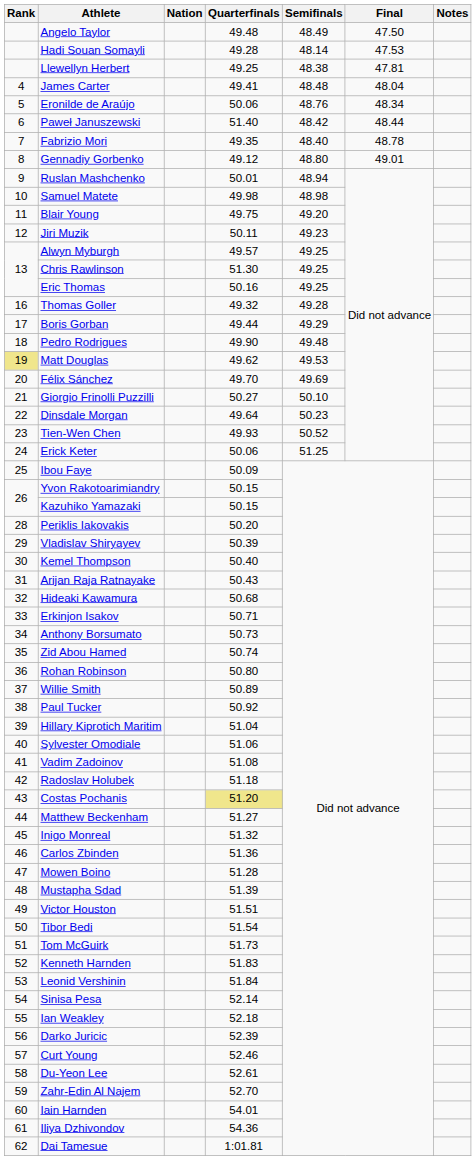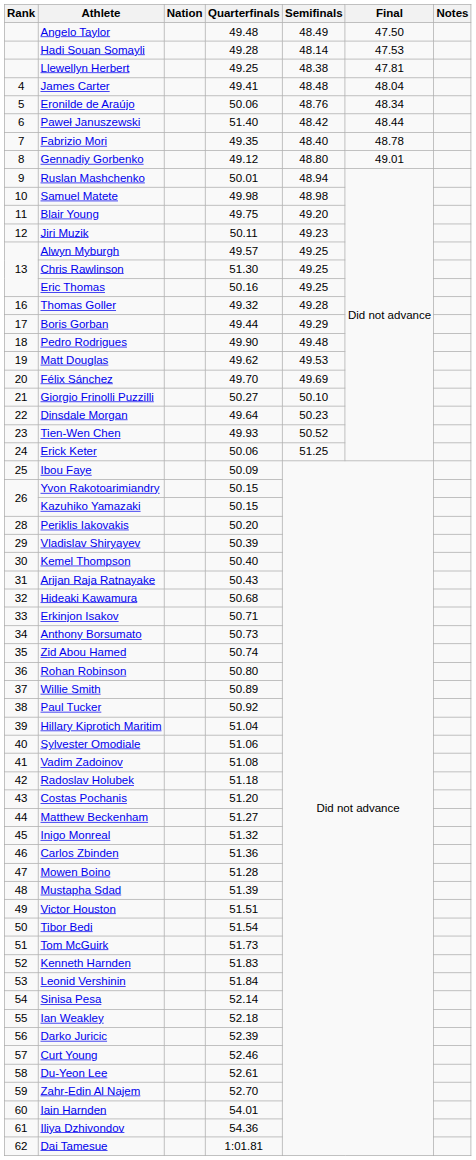Matt Douglas | Rank: khaki background -> no background
Costas Pochanis | Quarterfinals: khaki background -> no background
